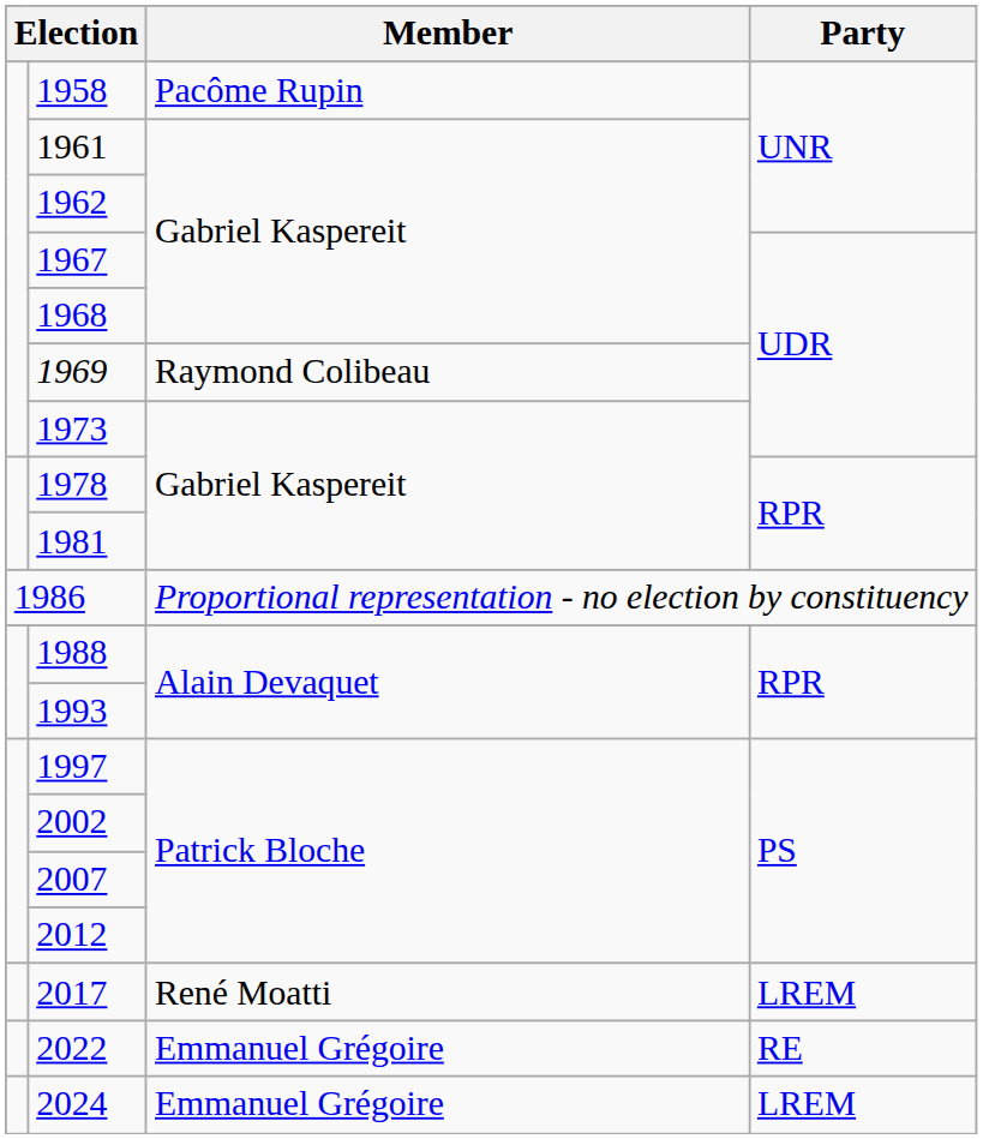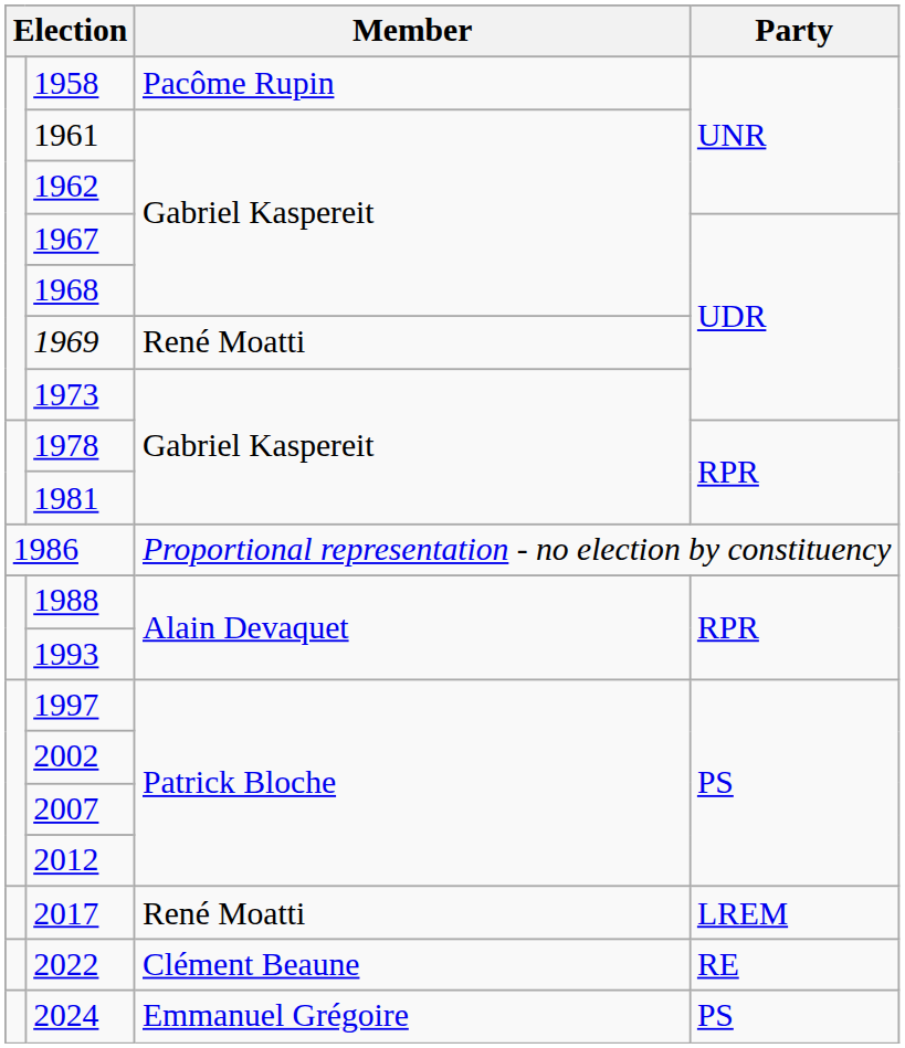1969 | Member: Raymond Colibeau -> René Moatti
2022 | Member: Emmanuel Grégoire -> Clément Beaune
2024 | Party: LREM -> PS
